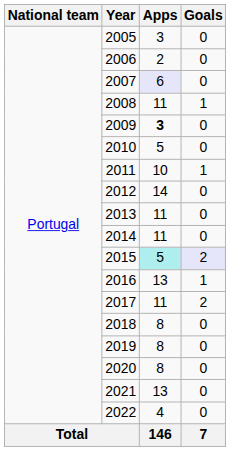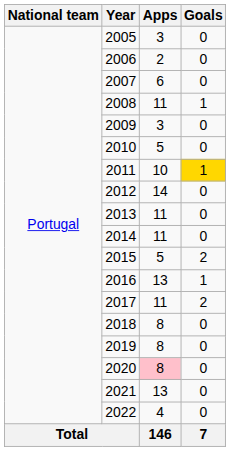2007 | Apps: lavender background -> no background
2009 | Apps: bold -> normal
2011 | Goals: no background -> gold background
2015 | Apps: paleturquoise background -> no background
2015 | Goals: lavender background -> no background
2020 | Apps: no background -> pink background
